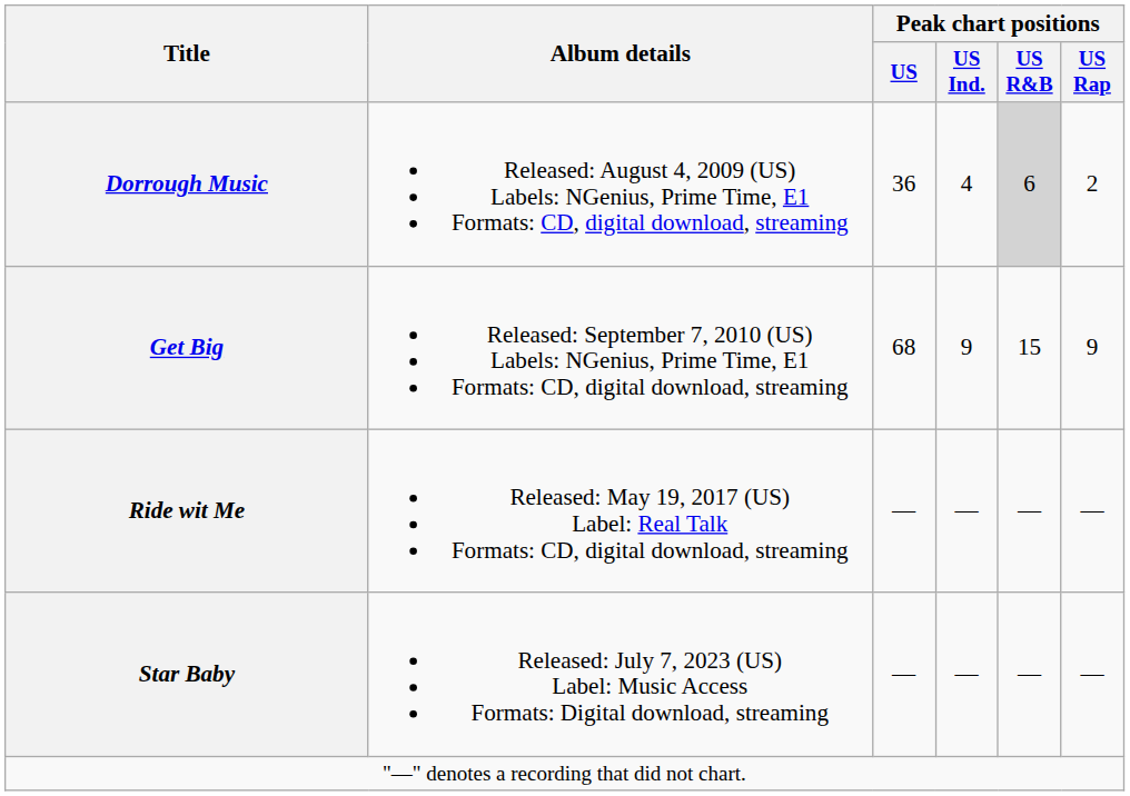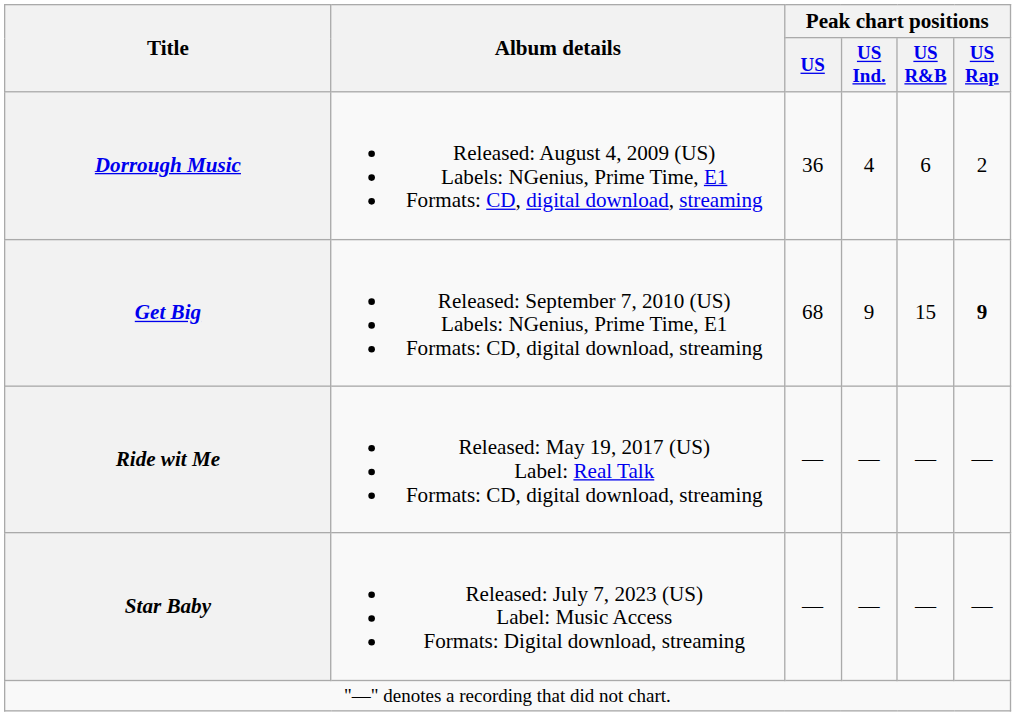Dorrough Music | Peak chart positions / US R&B: lightgrey background -> no background
Get Big | Peak chart positions / US Rap: normal -> bold
